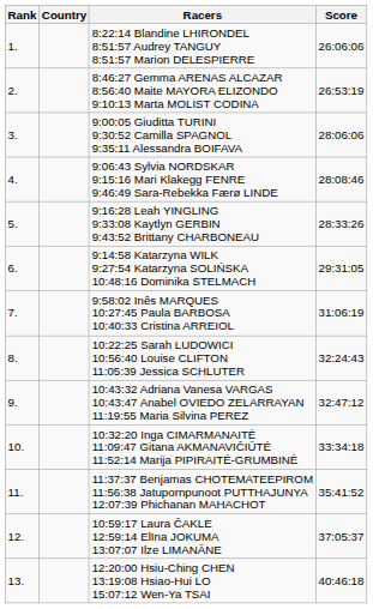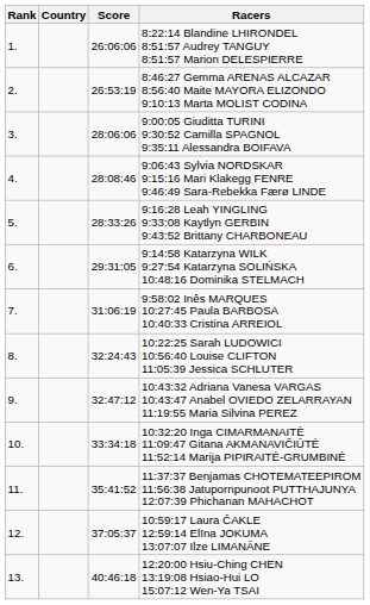columns swapped: Racers <-> Score
